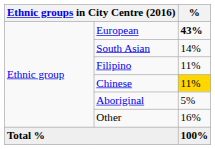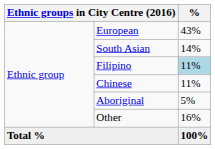European | %: bold -> normal
Filipino | %: no background -> lightblue background
Chinese | %: gold background -> no background
